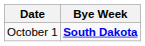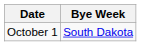October 1 | column 2: bold -> normal
